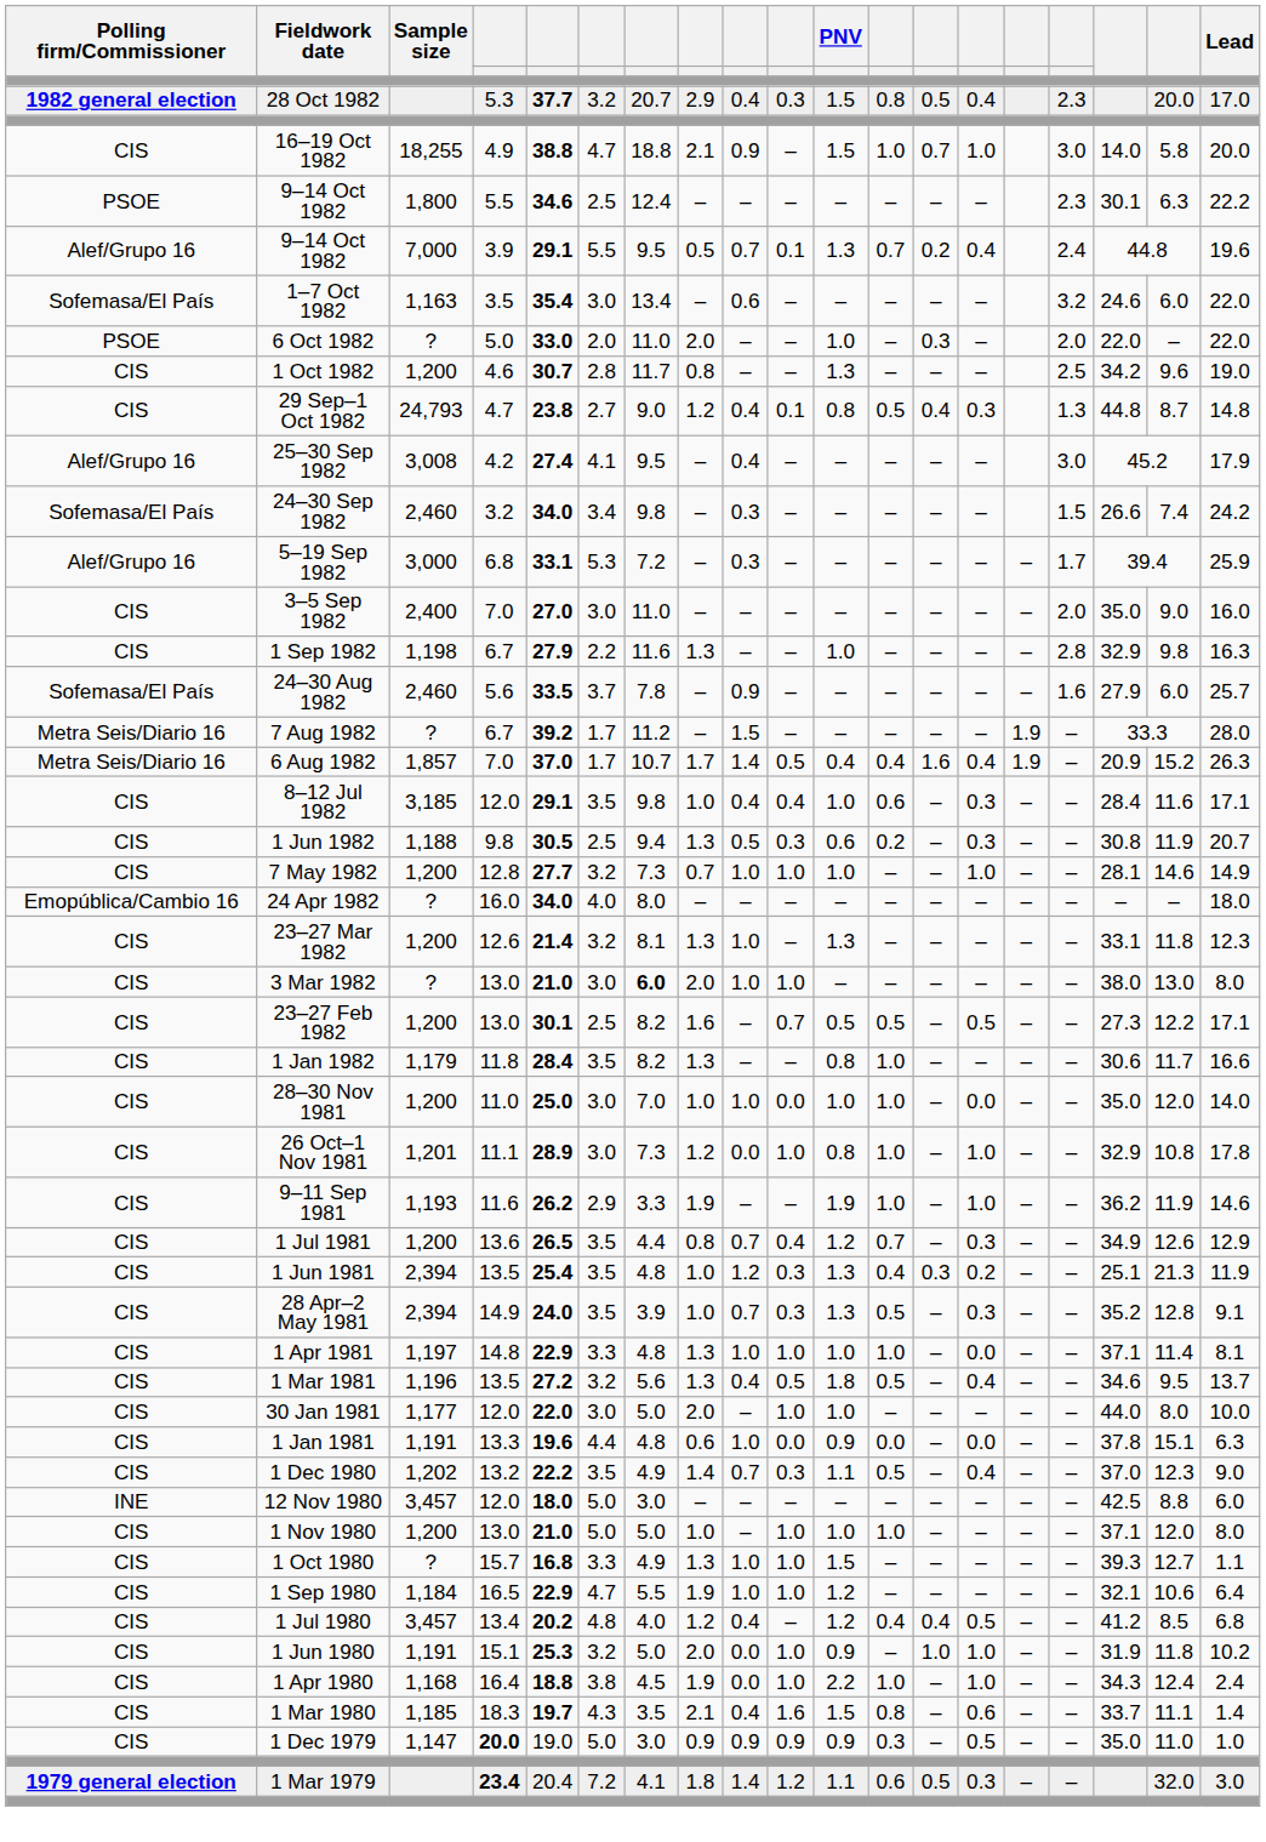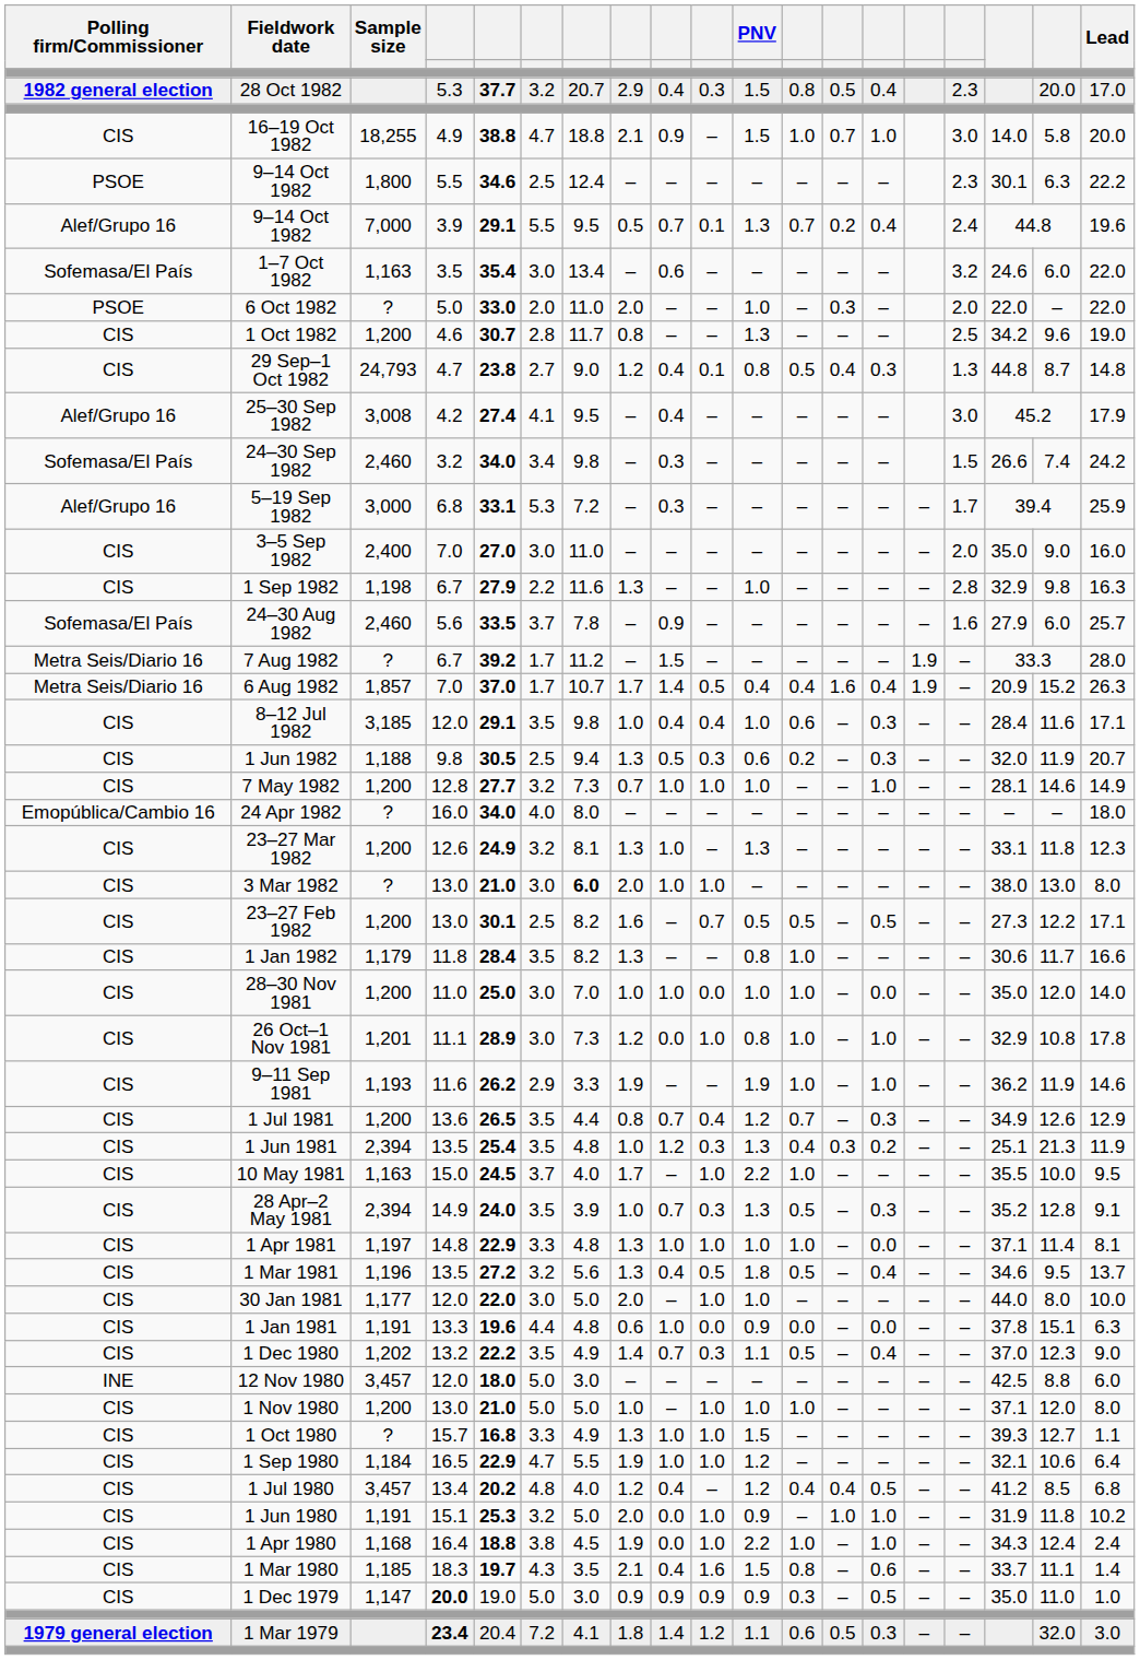1 Jun 1982 | column 17: 30.8 -> 32.0
23–27 Mar 1982 | column 5: 21.4 -> 24.9
+ row: CIS | 10 May 1981 | 1,163 | 15.0 | 24.5 | 3.7 | 4.0 | 1.7 | – | 1.0 | 2.2 | 1.0 | – | – | – | – | 35.5 | 10.0 | 9.5
